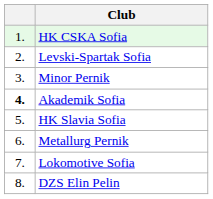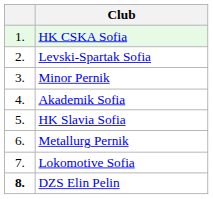Akademik Sofia | column 1: bold -> normal
DZS Elin Pelin | column 1: normal -> bold
